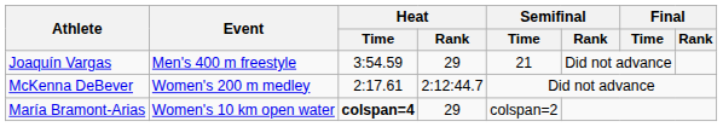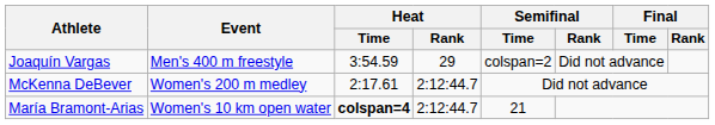Joaquín Vargas | Semifinal / Time: 21 -> colspan=2
María Bramont-Arias | Heat / Rank: 29 -> 2:12:44.7
María Bramont-Arias | Semifinal / Time: colspan=2 -> 21
